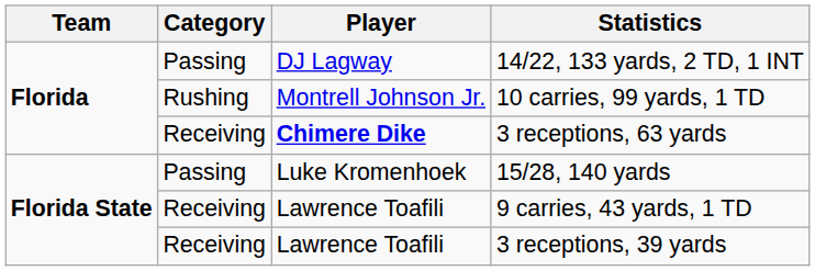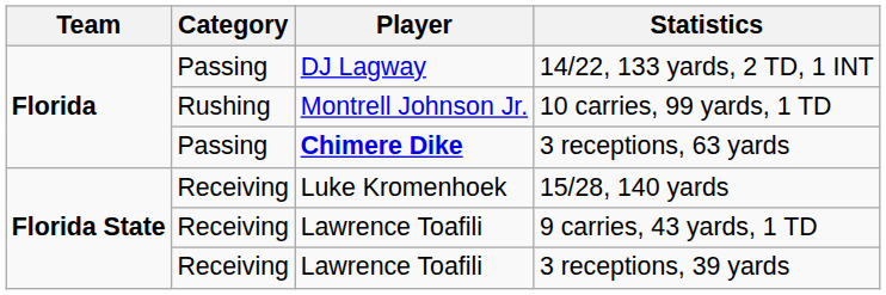3 receptions, 63 yards | Category: Receiving -> Passing
15/28, 140 yards | Category: Passing -> Receiving
